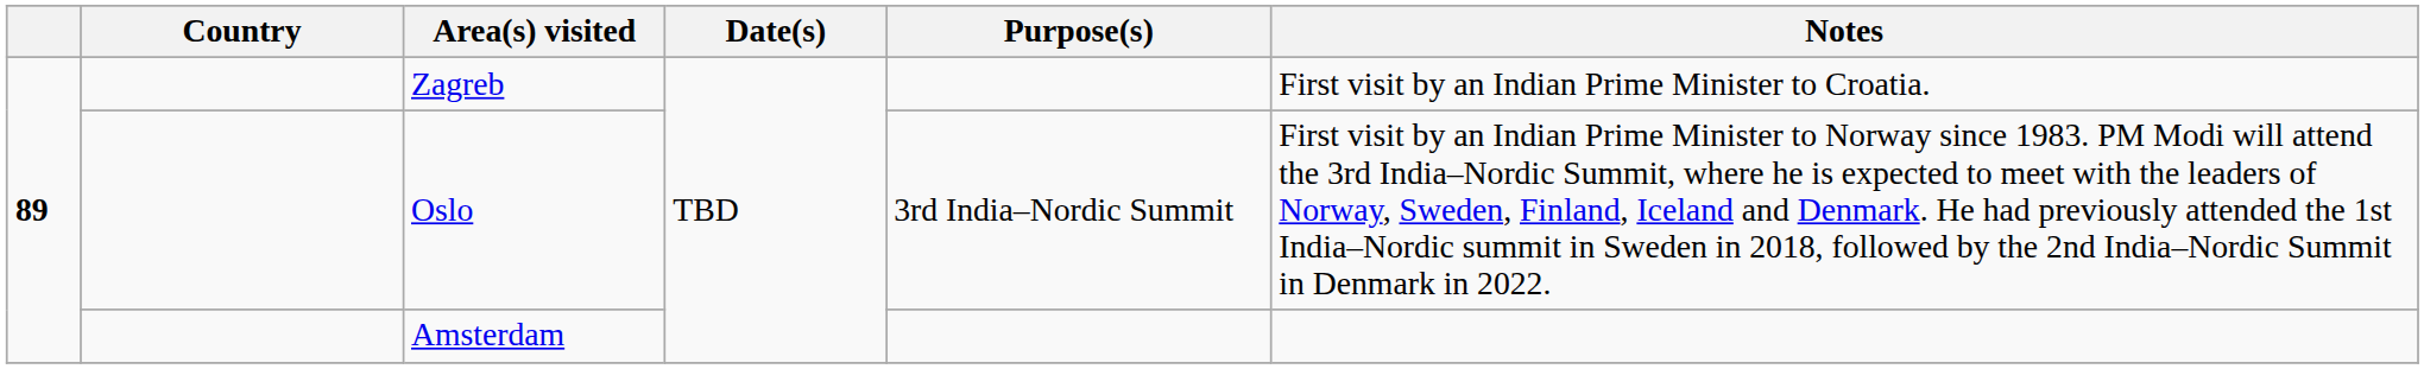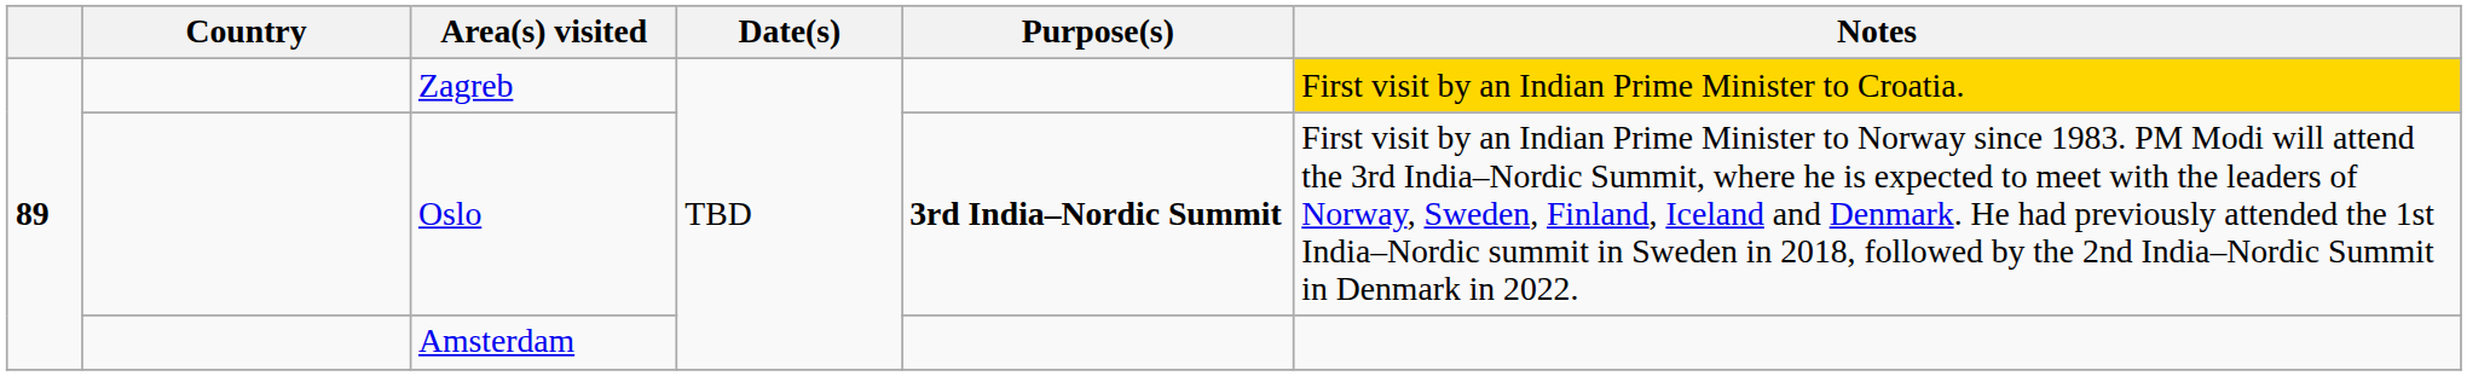Zagreb | Notes: no background -> gold background
Oslo | Purpose(s): normal -> bold
